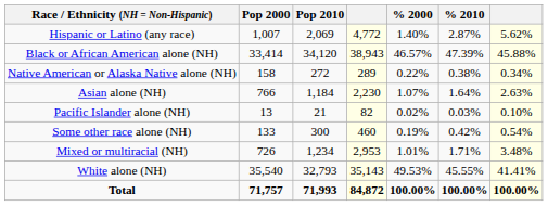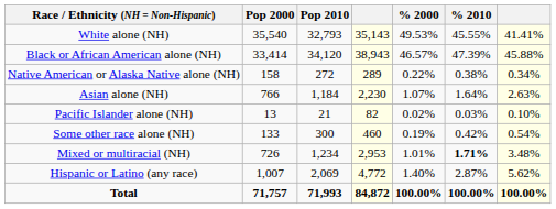rows swapped: White alone (NH) <-> Hispanic or Latino (any race)
Mixed or multiracial (NH) | % 2010: normal -> bold
